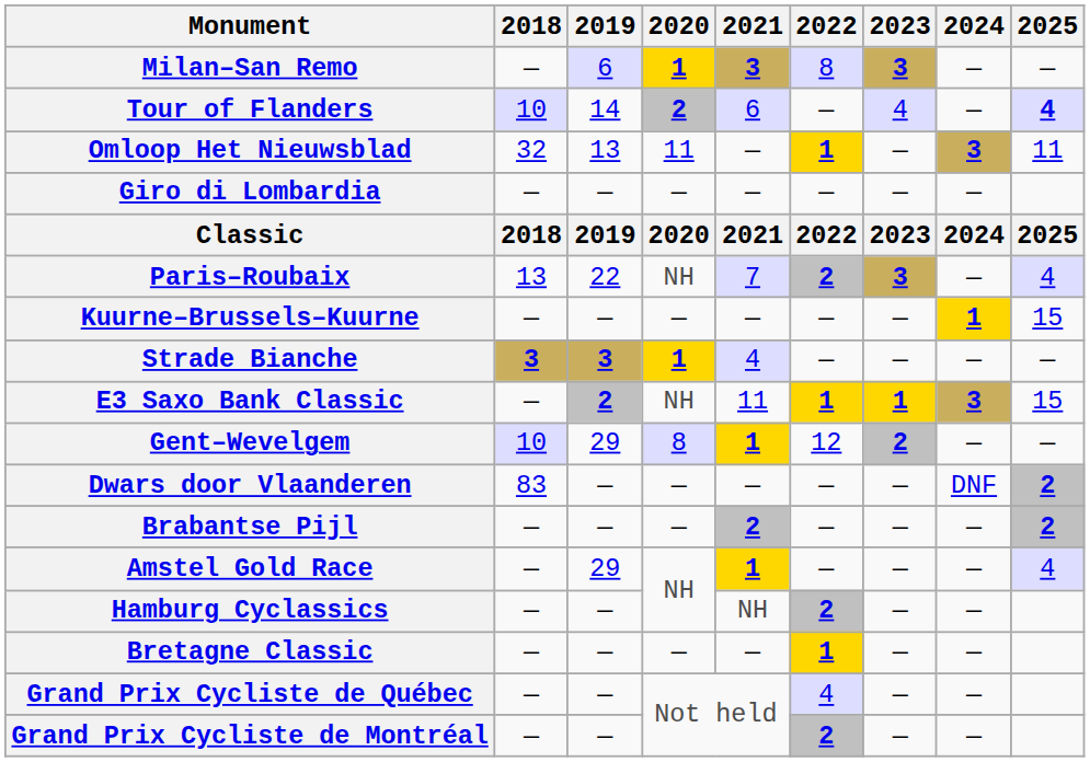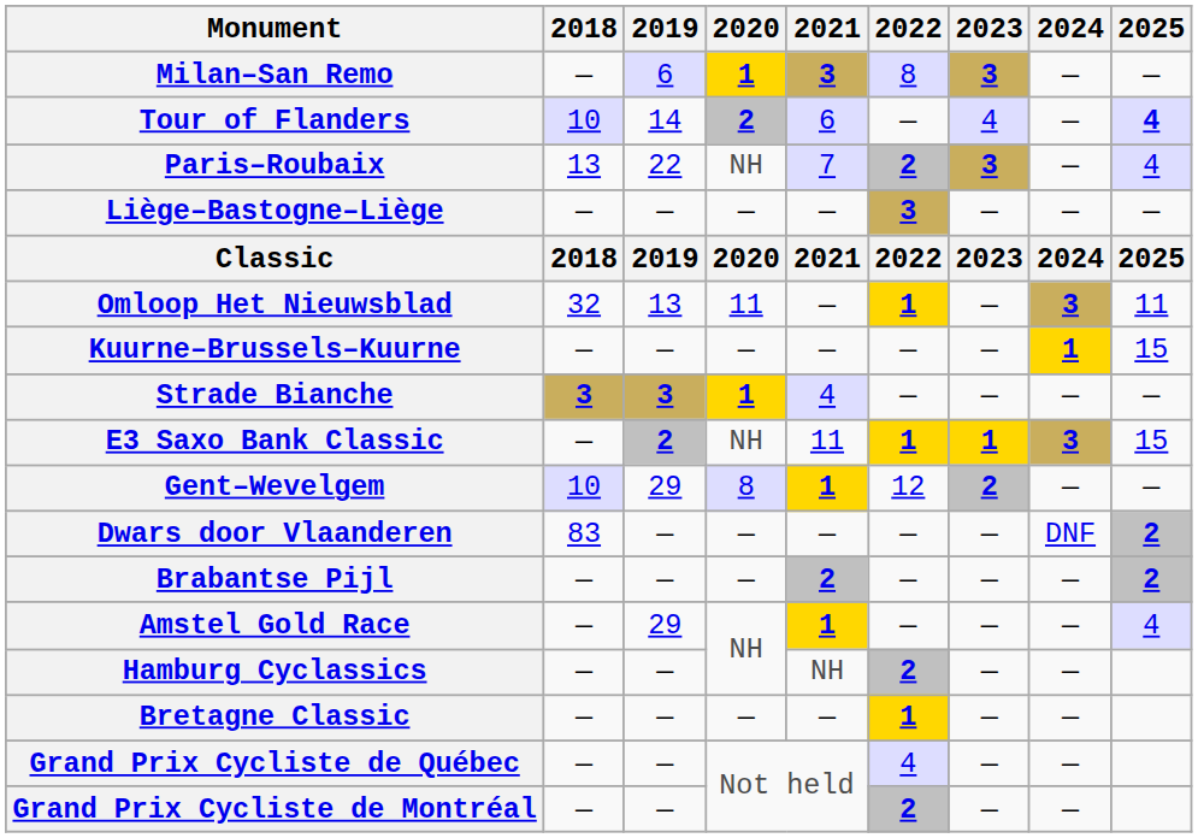rows swapped: Paris–Roubaix <-> Omloop Het Nieuwsblad
+ row: Liège–Bastogne–Liège | — | — | — | — | 3 | — | — | —
- row: Giro di Lombardia | — | — | — | — | — | — | —
